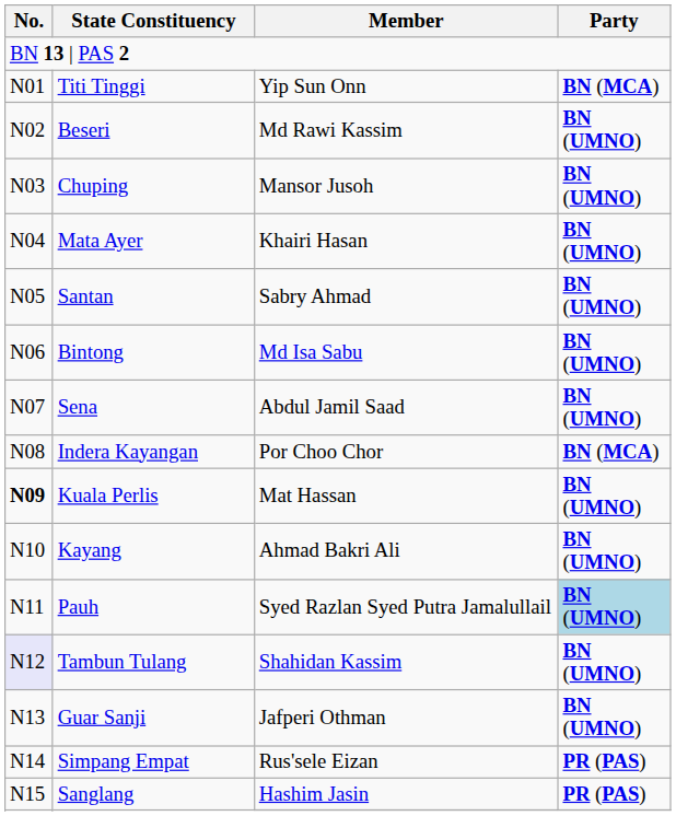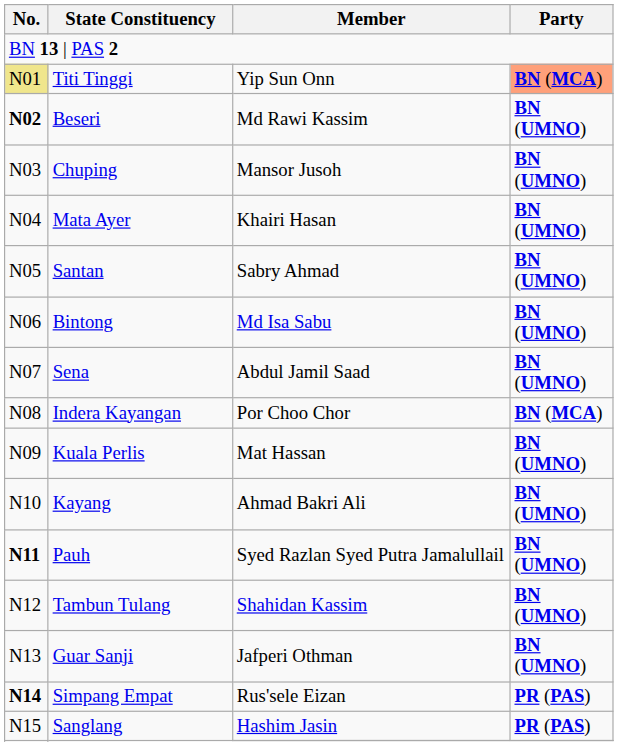Titi Tinggi | No.: no background -> khaki background
Titi Tinggi | Party: no background -> lightsalmon background
Beseri | No.: normal -> bold
Kuala Perlis | No.: bold -> normal
Pauh | No.: normal -> bold
Pauh | Party: lightblue background -> no background
Tambun Tulang | No.: lavender background -> no background
Simpang Empat | No.: normal -> bold
